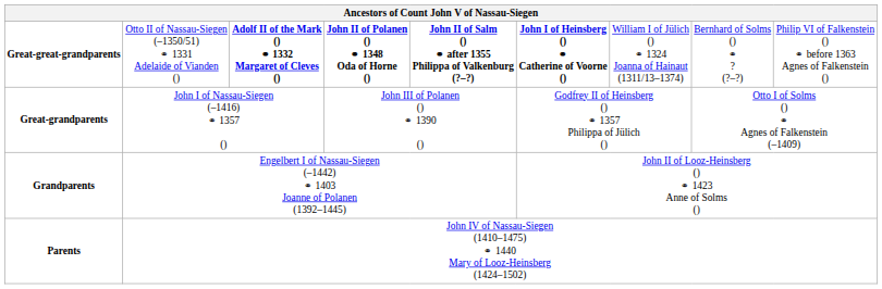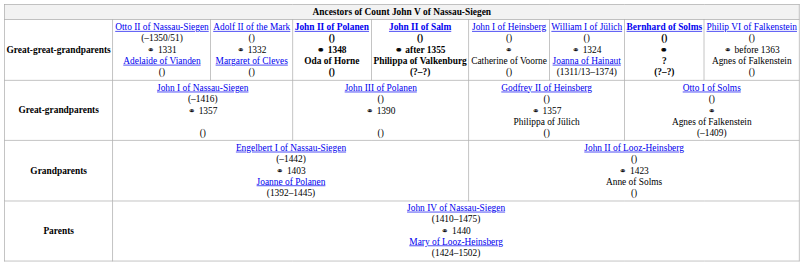Great-great-grandparents | column 3: bold -> normal
Great-great-grandparents | column 6: bold -> normal
Great-great-grandparents | column 8: normal -> bold
